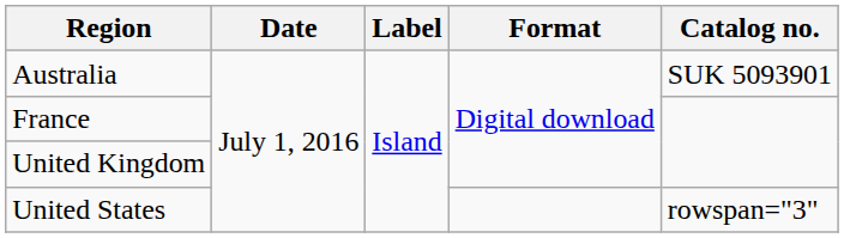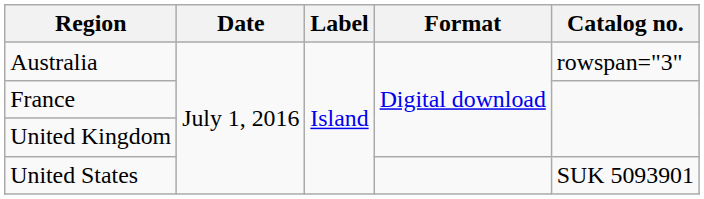Australia | Catalog no.: SUK 5093901 -> rowspan="3"
United States | Catalog no.: rowspan="3" -> SUK 5093901
